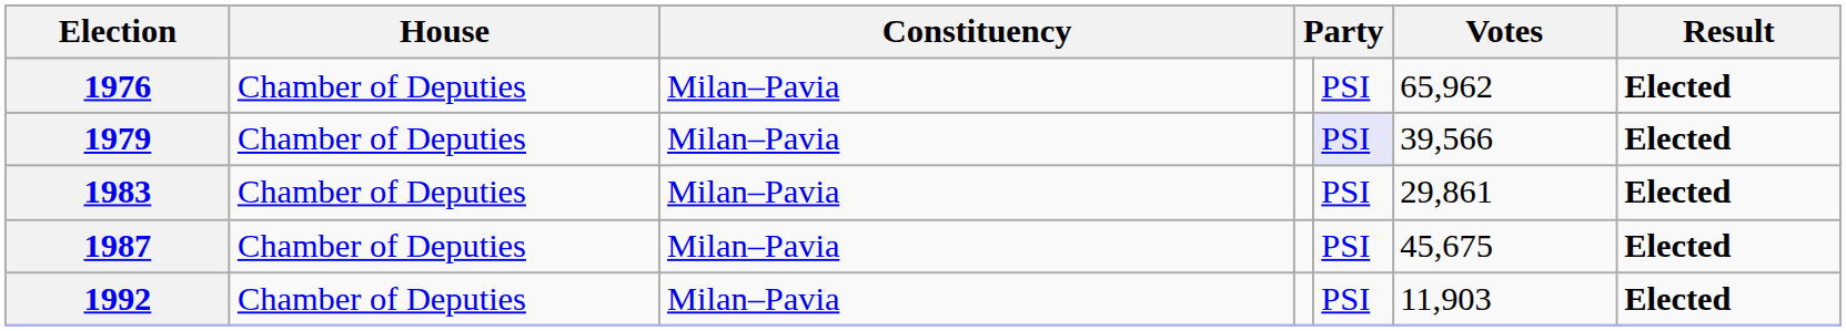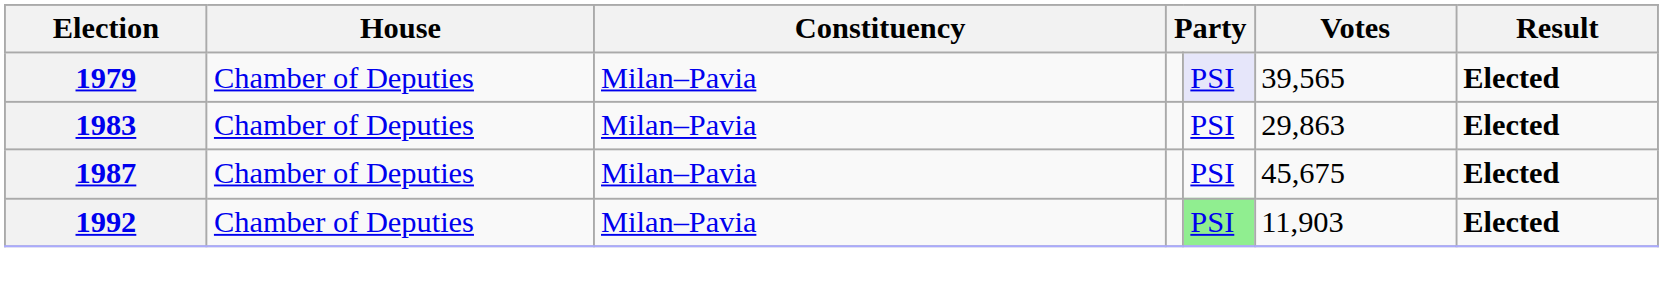- row: 1976 | Chamber of Deputies | Milan–Pavia | PSI | 65,962 | Elected
1979 | Votes: 39,566 -> 39,565
1983 | Votes: 29,861 -> 29,863
1992 | column 5: no background -> lightgreen background
